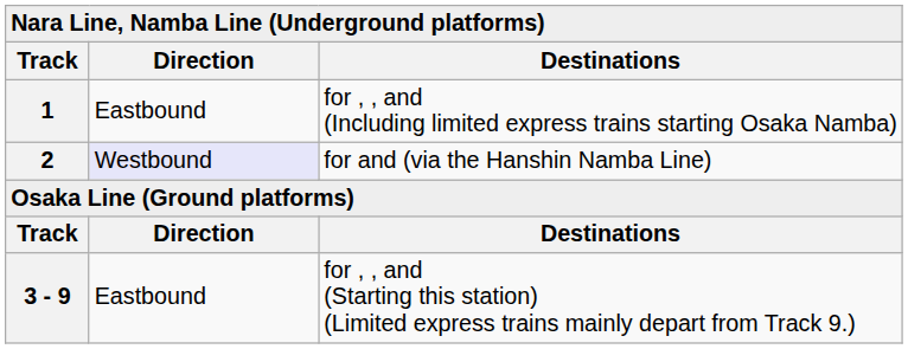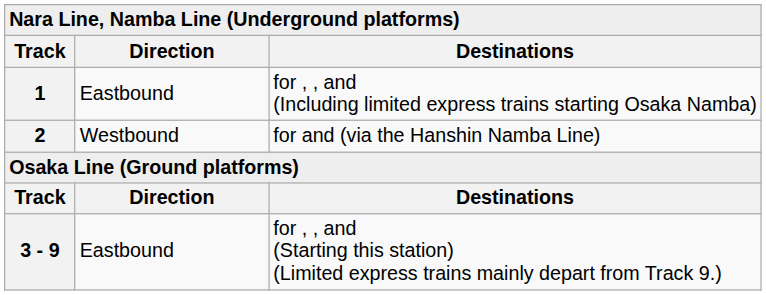for and (via the Hanshin Namba Line) | Direction: lavender background -> no background
